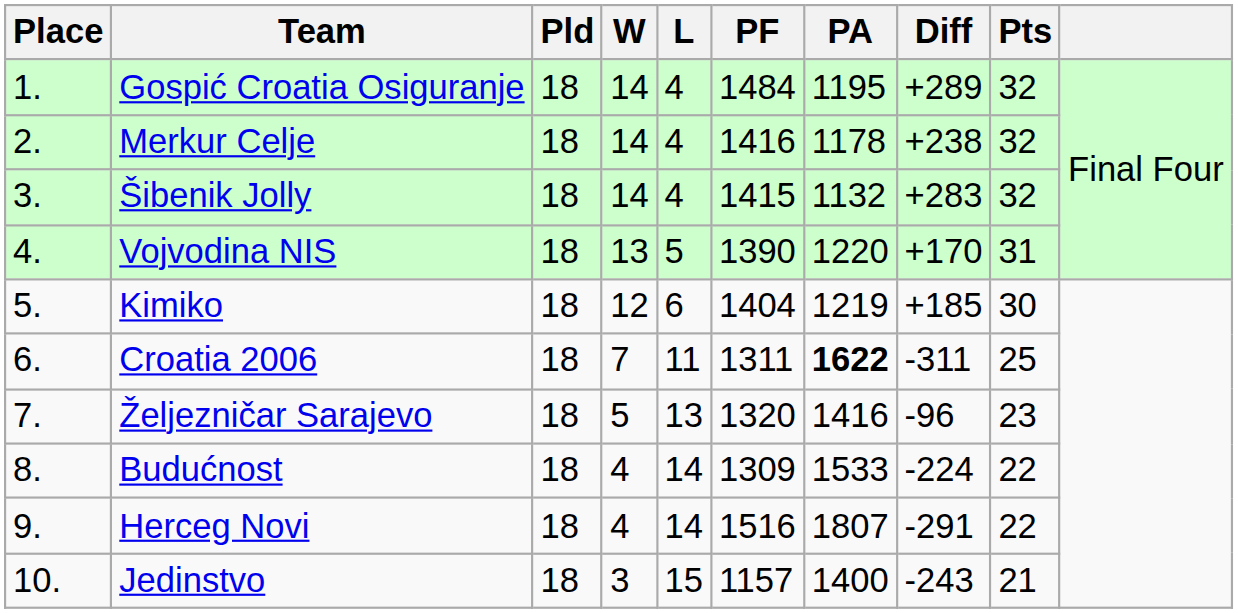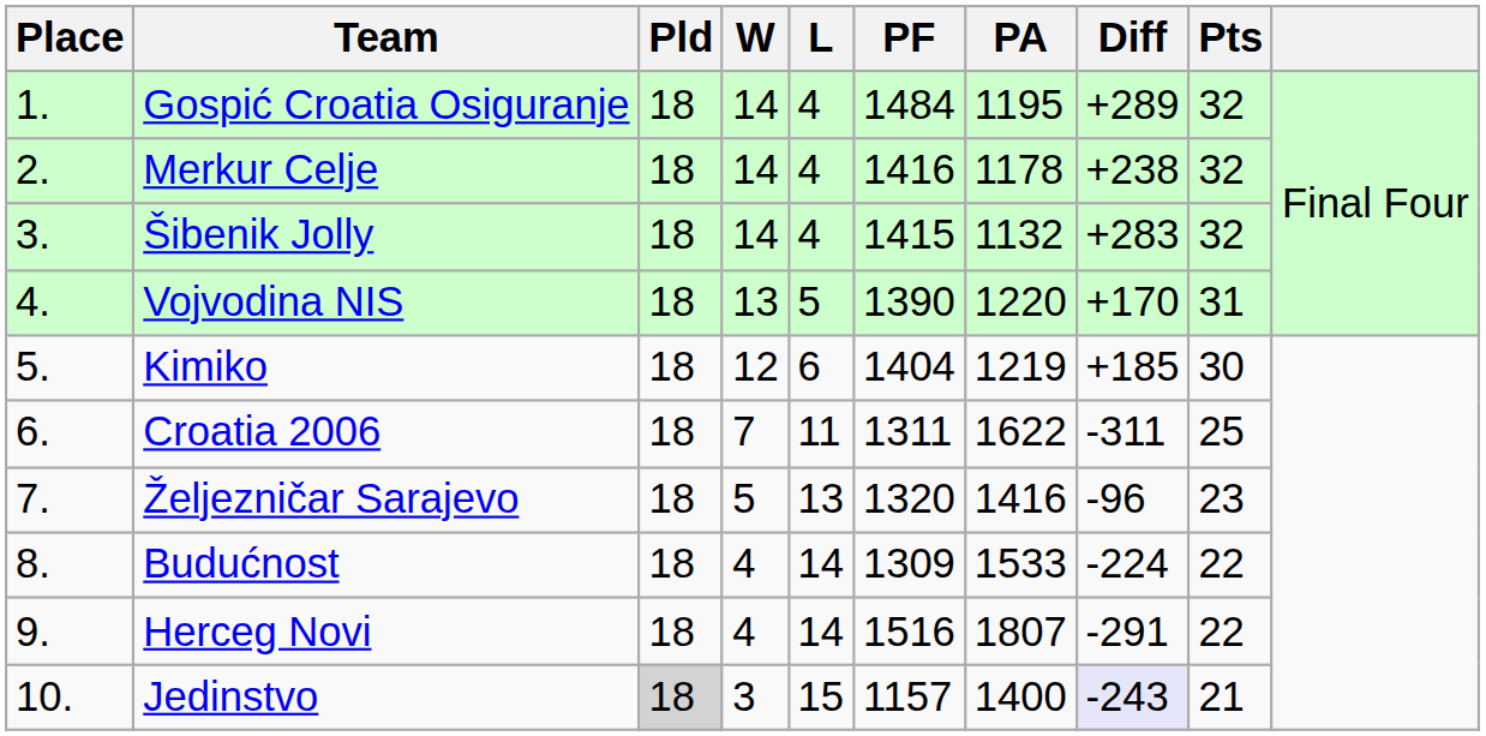Croatia 2006 | PA: bold -> normal
Jedinstvo | Pld: no background -> lightgrey background
Jedinstvo | Diff: no background -> lavender background
